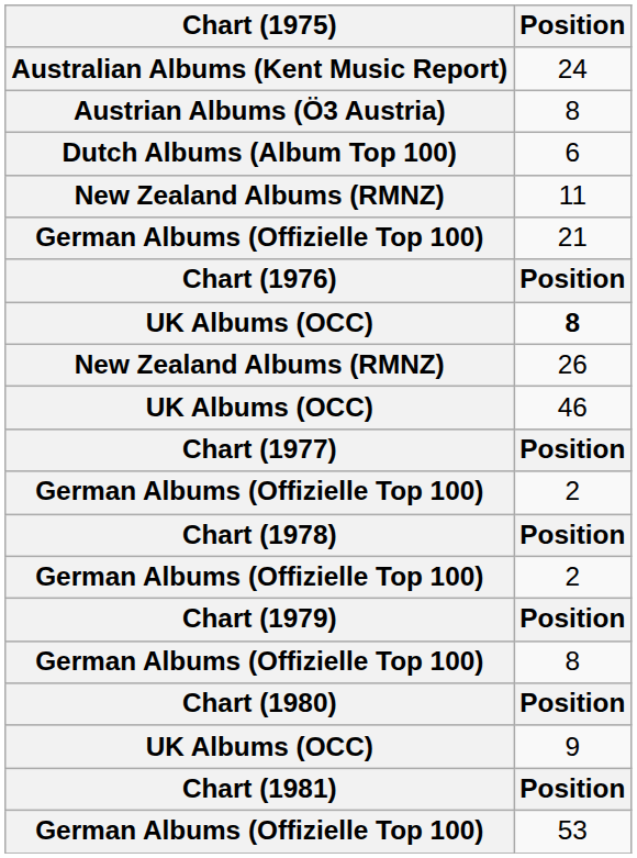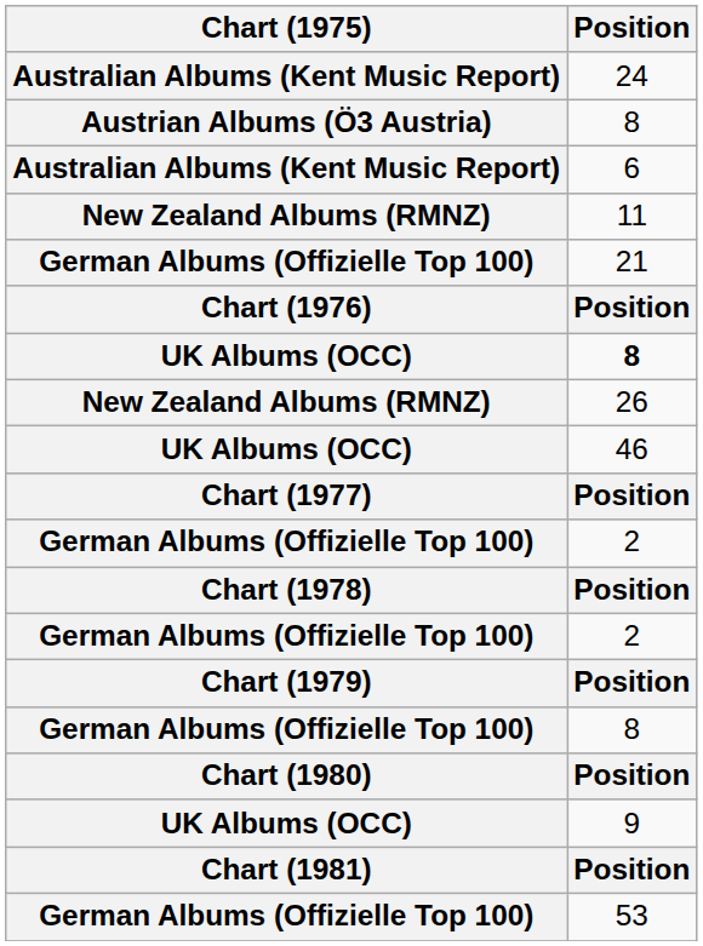row 4 | Chart (1975): Dutch Albums (Album Top 100) -> Australian Albums (Kent Music Report)
